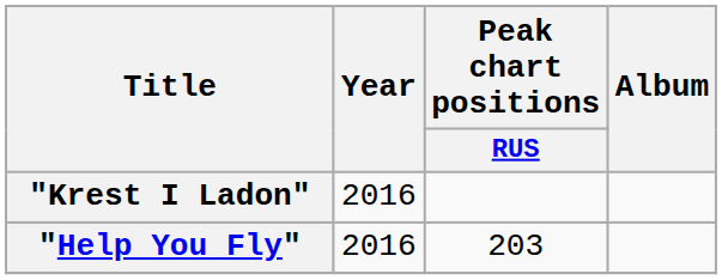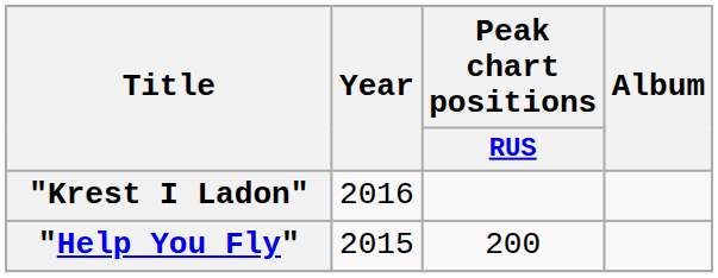"Help You Fly" | Year: 2016 -> 2015
"Help You Fly" | Peak chart positions / RUS: 203 -> 200
